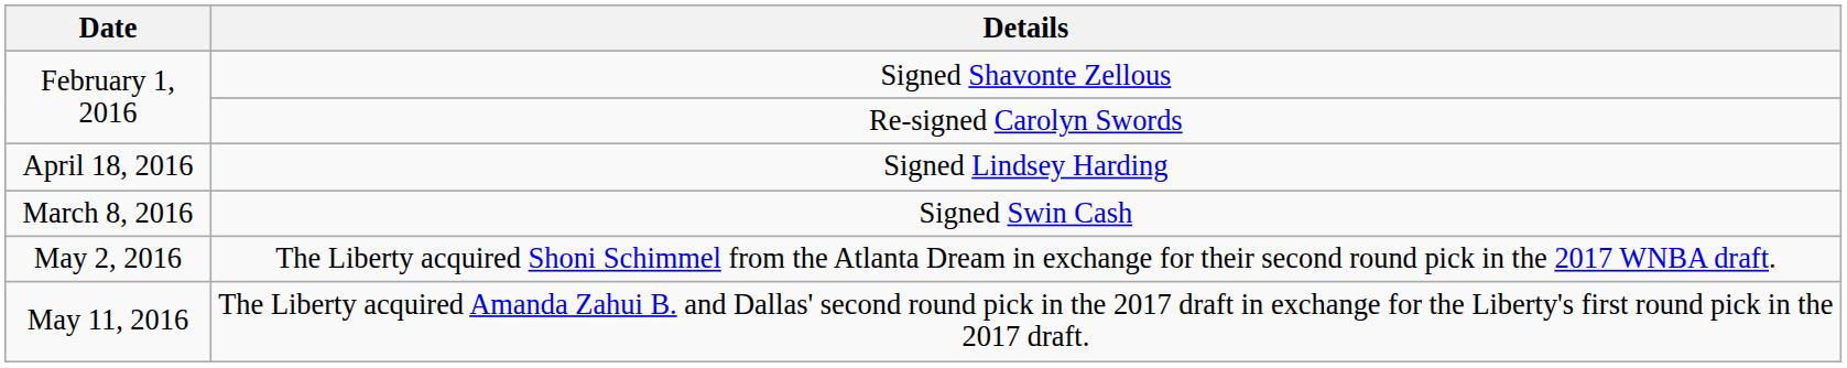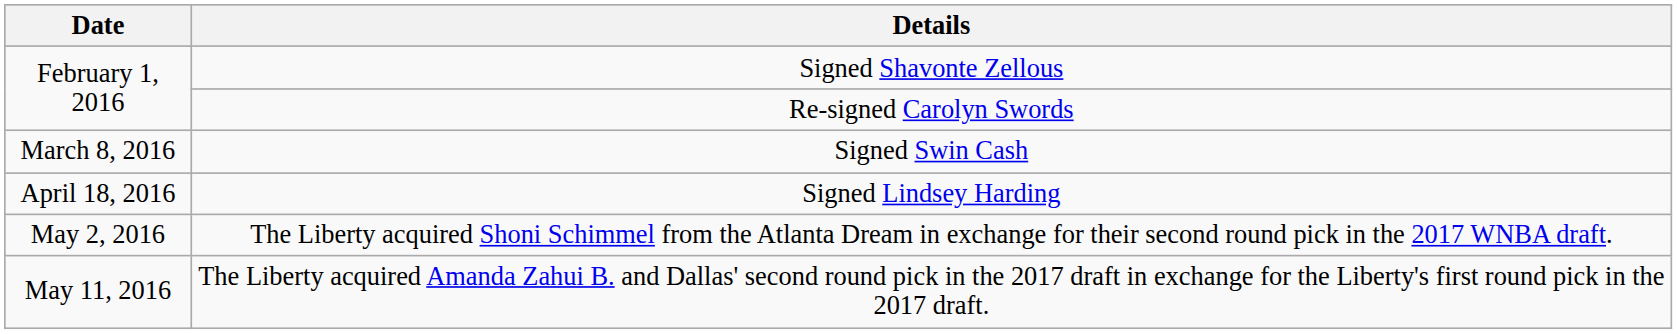rows swapped: Signed Swin Cash <-> Signed Lindsey Harding
